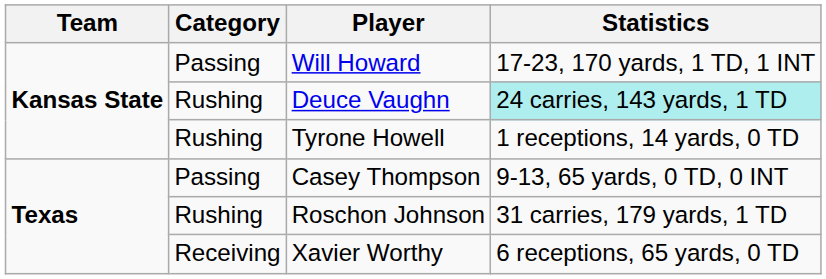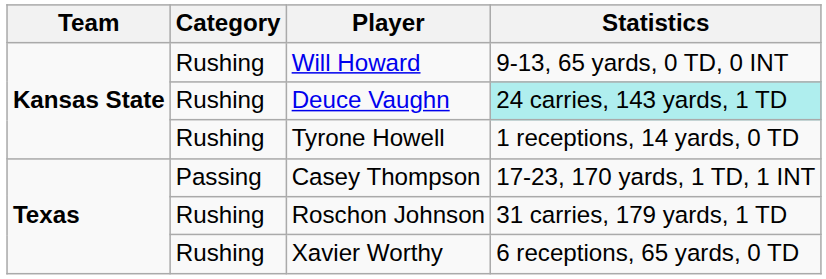Will Howard | Category: Passing -> Rushing
Will Howard | Statistics: 17-23, 170 yards, 1 TD, 1 INT -> 9-13, 65 yards, 0 TD, 0 INT
Casey Thompson | Statistics: 9-13, 65 yards, 0 TD, 0 INT -> 17-23, 170 yards, 1 TD, 1 INT
Xavier Worthy | Category: Receiving -> Rushing
